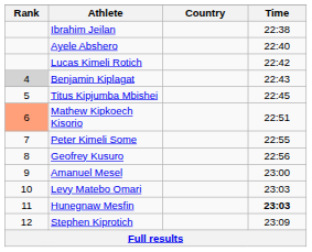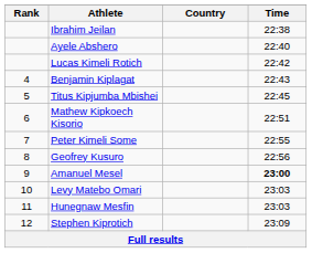Benjamin Kiplagat | Rank: lightgrey background -> no background
Mathew Kipkoech Kisorio | Rank: lightsalmon background -> no background
Amanuel Mesel | Time: normal -> bold
Hunegnaw Mesfin | Time: bold -> normal
